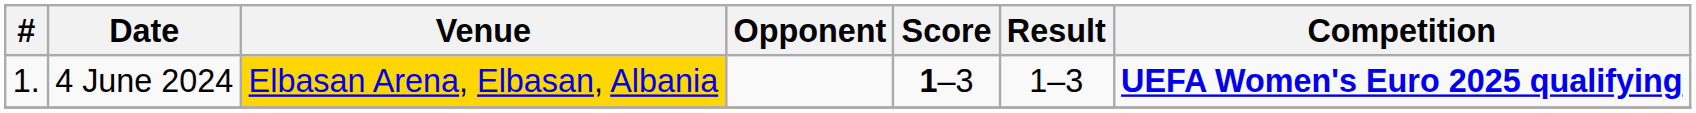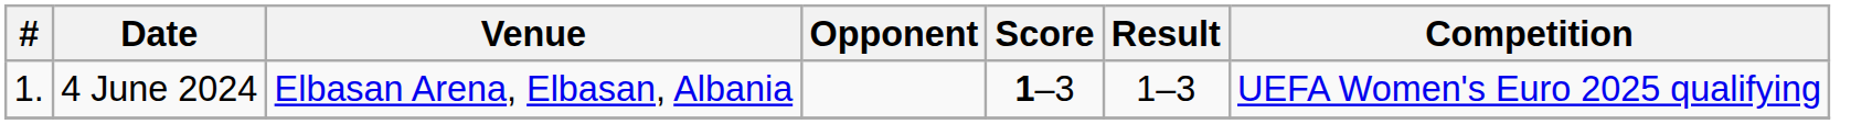4 June 2024 | Venue: gold background -> no background
4 June 2024 | Competition: bold -> normal
